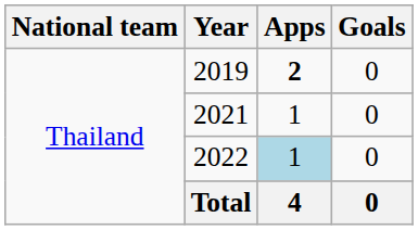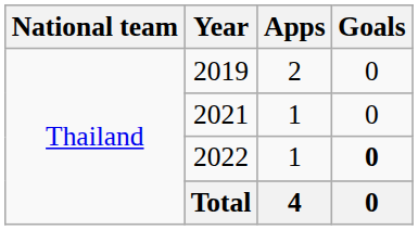2019 | Apps: bold -> normal
2022 | Apps: lightblue background -> no background
2022 | Goals: normal -> bold
